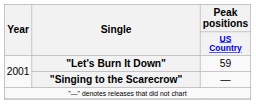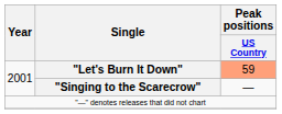"Let's Burn It Down" | Peak positions / US Country: no background -> lightsalmon background
